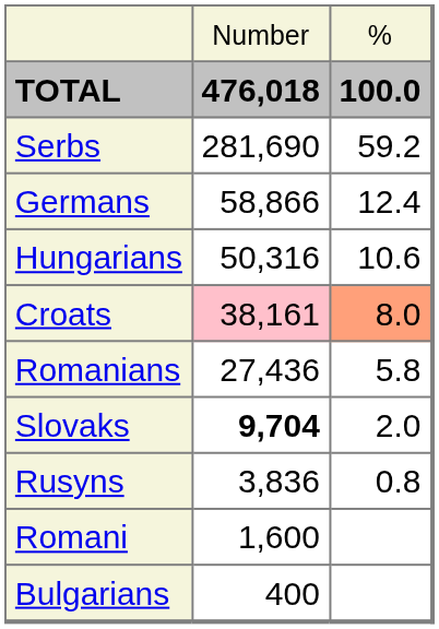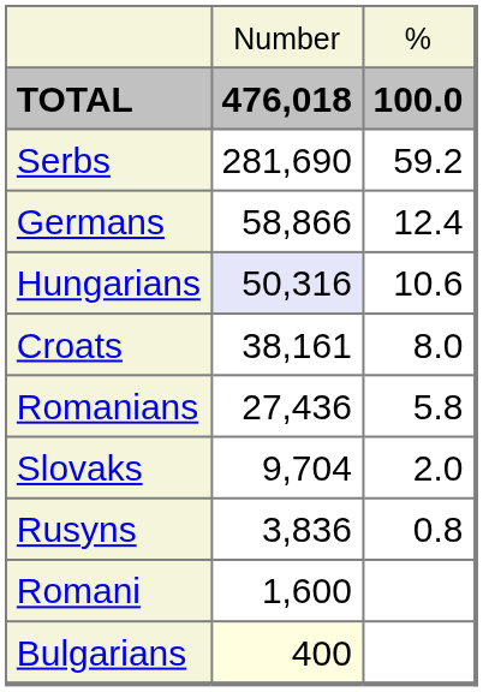Hungarians | column 2: no background -> lavender background
Croats | column 2: pink background -> no background
Croats | column 3: lightsalmon background -> no background
Slovaks | column 2: bold -> normal
Bulgarians | column 2: no background -> lightyellow background
